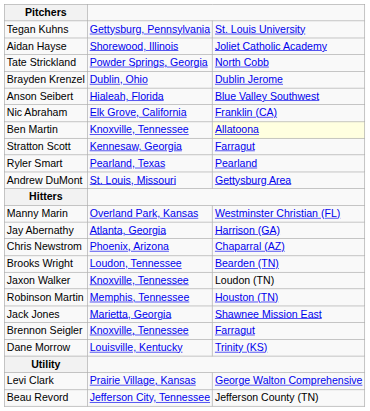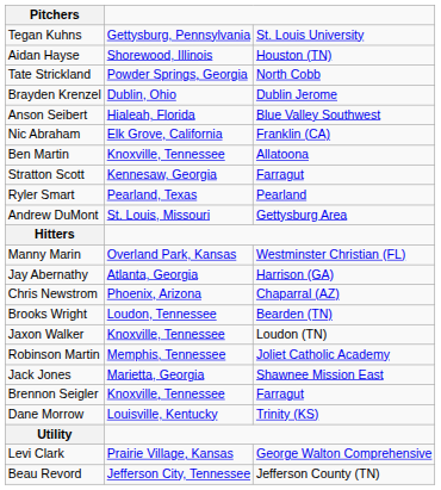Aidan Hayse | column 3: Joliet Catholic Academy -> Houston (TN)
Ben Martin | column 3: lightyellow background -> no background
Robinson Martin | column 3: Houston (TN) -> Joliet Catholic Academy
